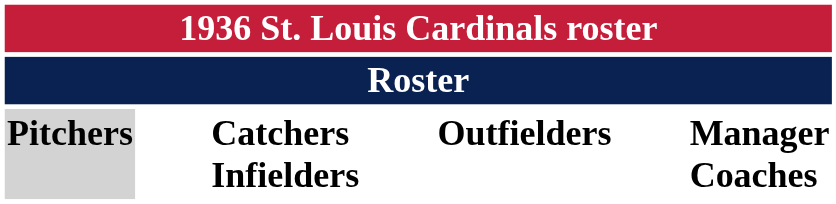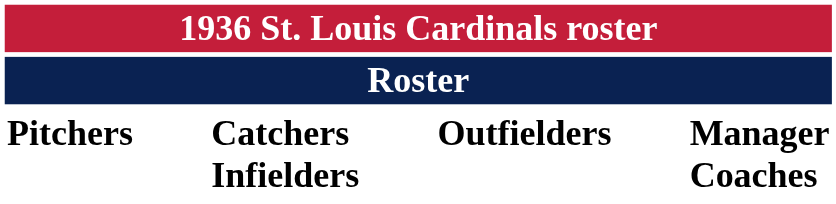Pitchers | column 1: lightgrey background -> no background
